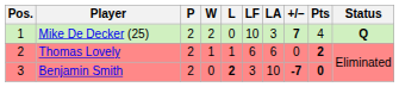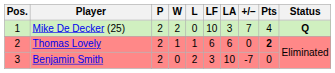Mike De Decker (25) | +/−: bold -> normal
Benjamin Smith | L: bold -> normal
Benjamin Smith | +/−: bold -> normal
Benjamin Smith | Pts: bold -> normal
